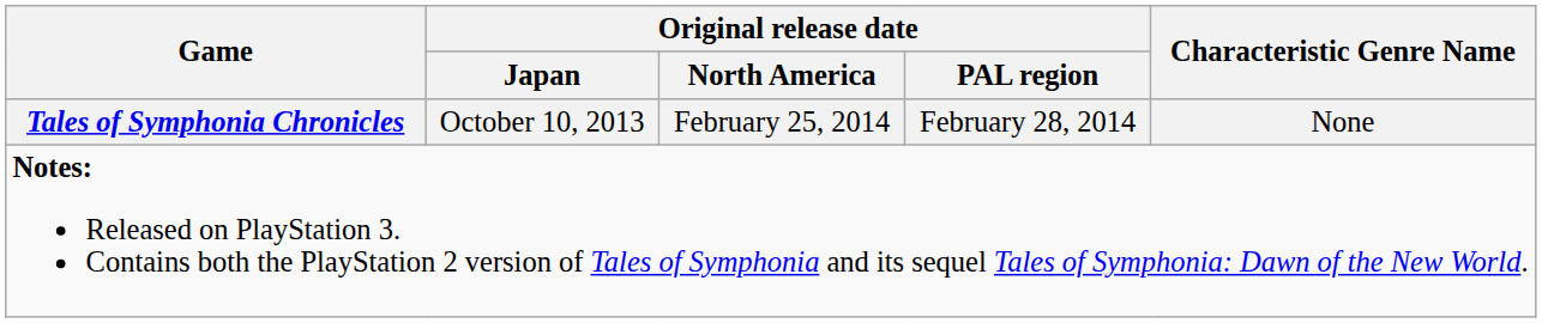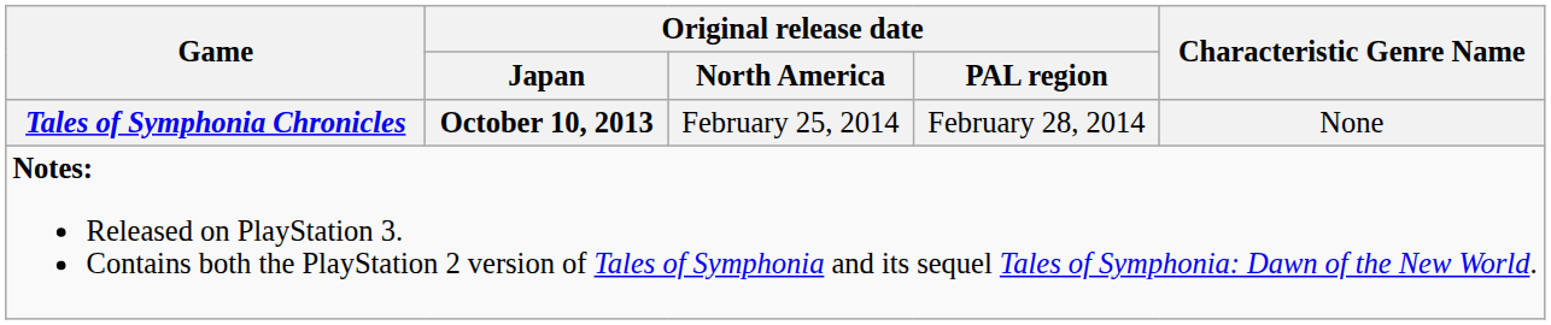Tales of Symphonia Chronicles | Original release date / Japan: normal -> bold
